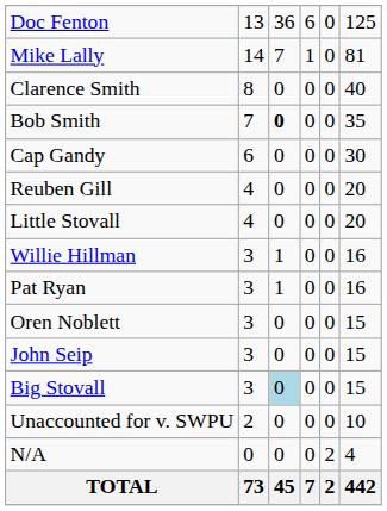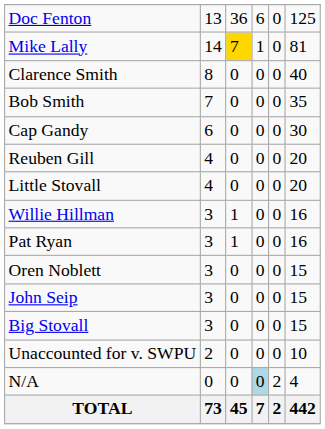Mike Lally | column 3: no background -> gold background
Bob Smith | column 3: bold -> normal
Big Stovall | column 3: lightblue background -> no background
N/A | column 4: no background -> lightblue background
